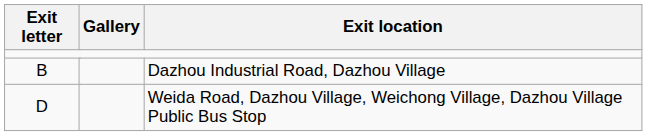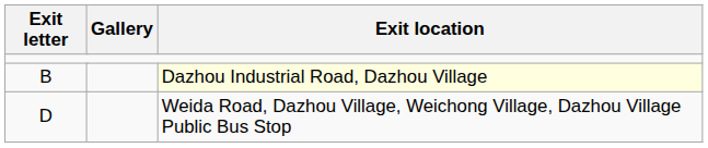Dazhou Industrial Road, Dazhou Village | Exit location: no background -> lightyellow background
